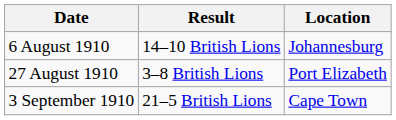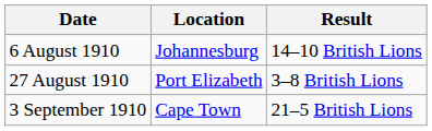columns swapped: Location <-> Result
